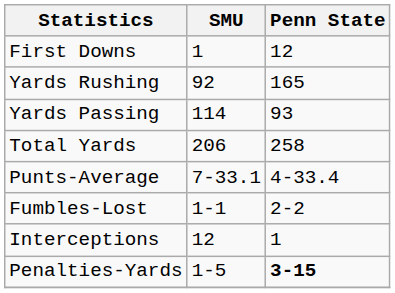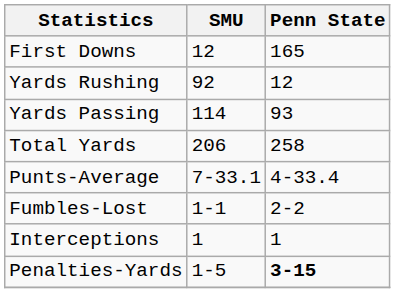First Downs | SMU: 1 -> 12
First Downs | Penn State: 12 -> 165
Yards Rushing | Penn State: 165 -> 12
Interceptions | SMU: 12 -> 1
